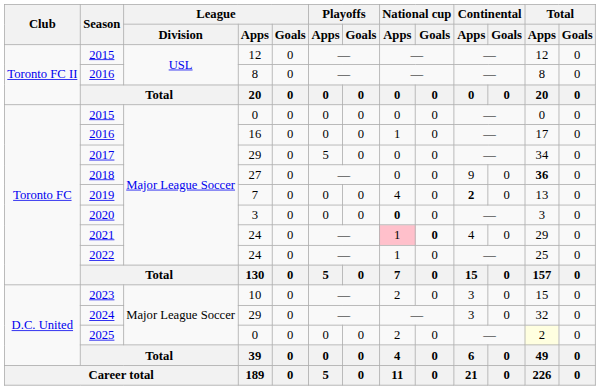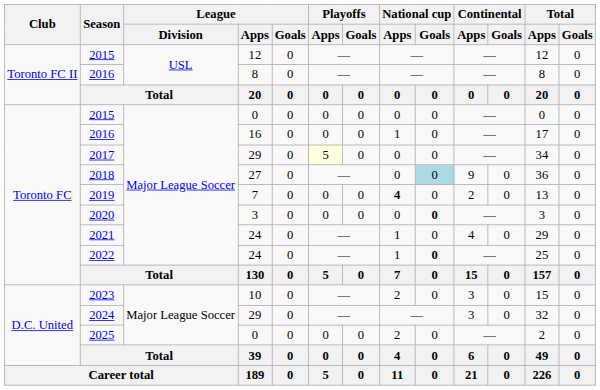2017 | Playoffs / Apps: no background -> lightyellow background
2018 | National cup / Goals: no background -> lightblue background
2018 | Total / Apps: bold -> normal
2019 | National cup / Apps: normal -> bold
2019 | Continental / Apps: bold -> normal
2020 | National cup / Apps: bold -> normal
2020 | National cup / Goals: normal -> bold
2021 | National cup / Apps: pink background -> no background
2021 | National cup / Goals: bold -> normal
2022 | National cup / Goals: normal -> bold
2025 | Total / Apps: lightyellow background -> no background
